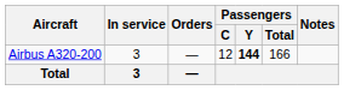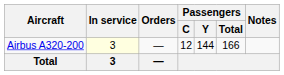Airbus A320-200 | In service: no background -> lightyellow background
Airbus A320-200 | Passengers / Y: bold -> normal
